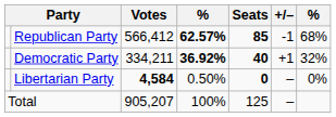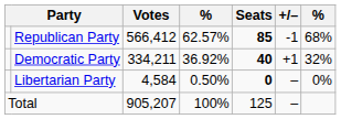Republican Party | column 4: bold -> normal
Democratic Party | column 4: bold -> normal
Libertarian Party | Votes: bold -> normal
